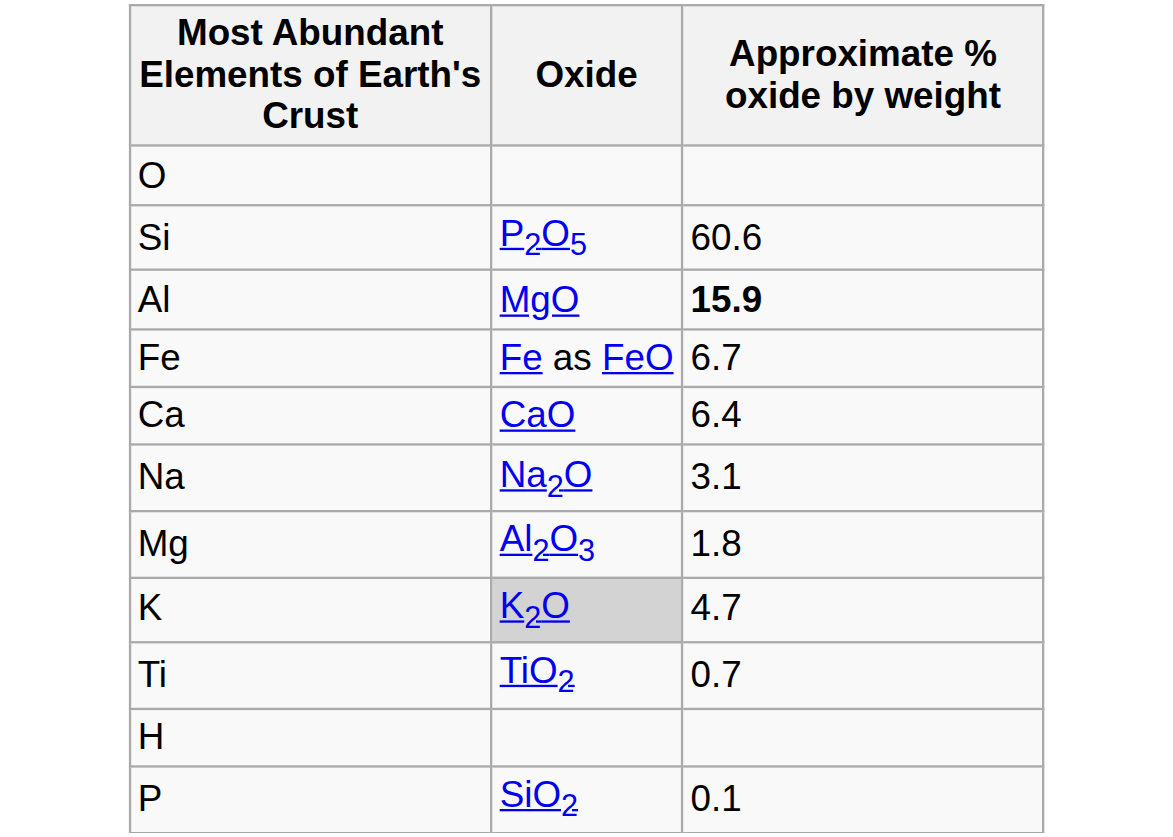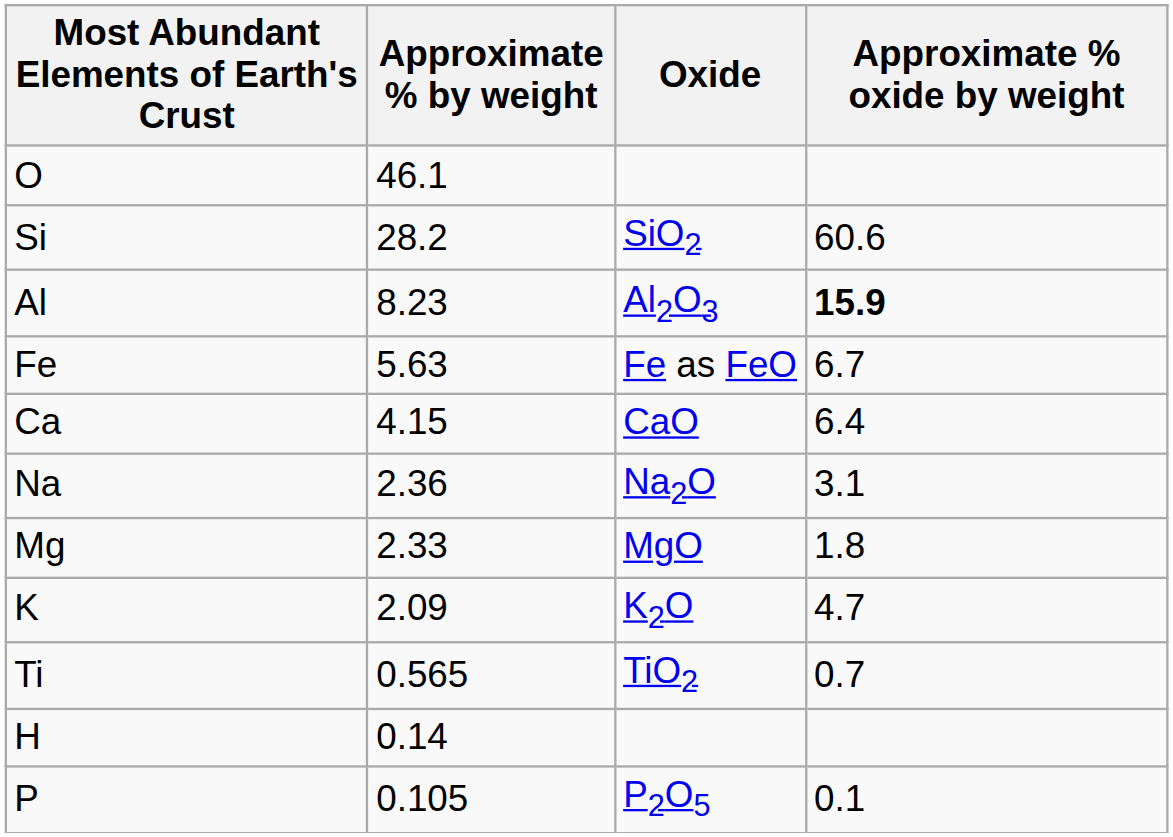+ column: Approximate % by weight | 46.1 | 28.2 | 8.23 | 5.63 | 4.15 | 2.36 | 2.33 | 2.09 | 0.565 | 0.14 | 0.105
Si | Oxide: P2O5 -> SiO2
Al | Oxide: MgO -> Al2O3
Mg | Oxide: Al2O3 -> MgO
K | Oxide: lightgrey background -> no background
P | Oxide: SiO2 -> P2O5
